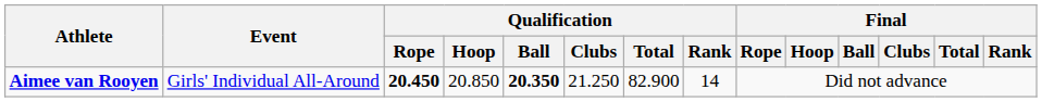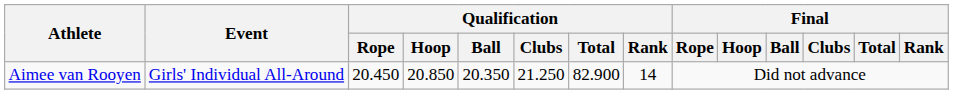row 3 | Athlete: bold -> normal
row 3 | Qualification / Rope: bold -> normal
row 3 | Qualification / Ball: bold -> normal
